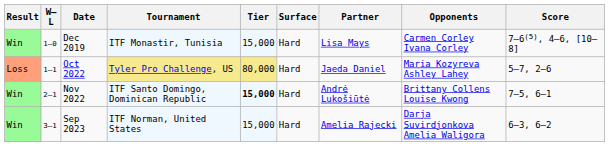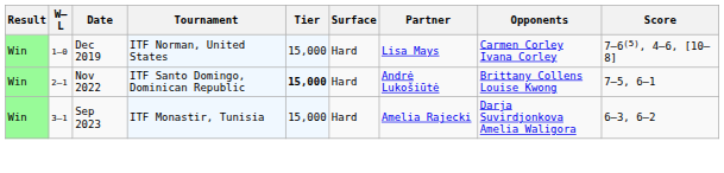Dec 2019 | Tournament: ITF Monastir, Tunisia -> ITF Norman, United States
- row: Loss | 1–1 | Oct 2022 | Tyler Pro Challenge, US | 80,000 | Hard | Jaeda Daniel | Maria Kozyreva Ashley Lahey | 5–7, 2–6
Sep 2023 | Tournament: ITF Norman, United States -> ITF Monastir, Tunisia
